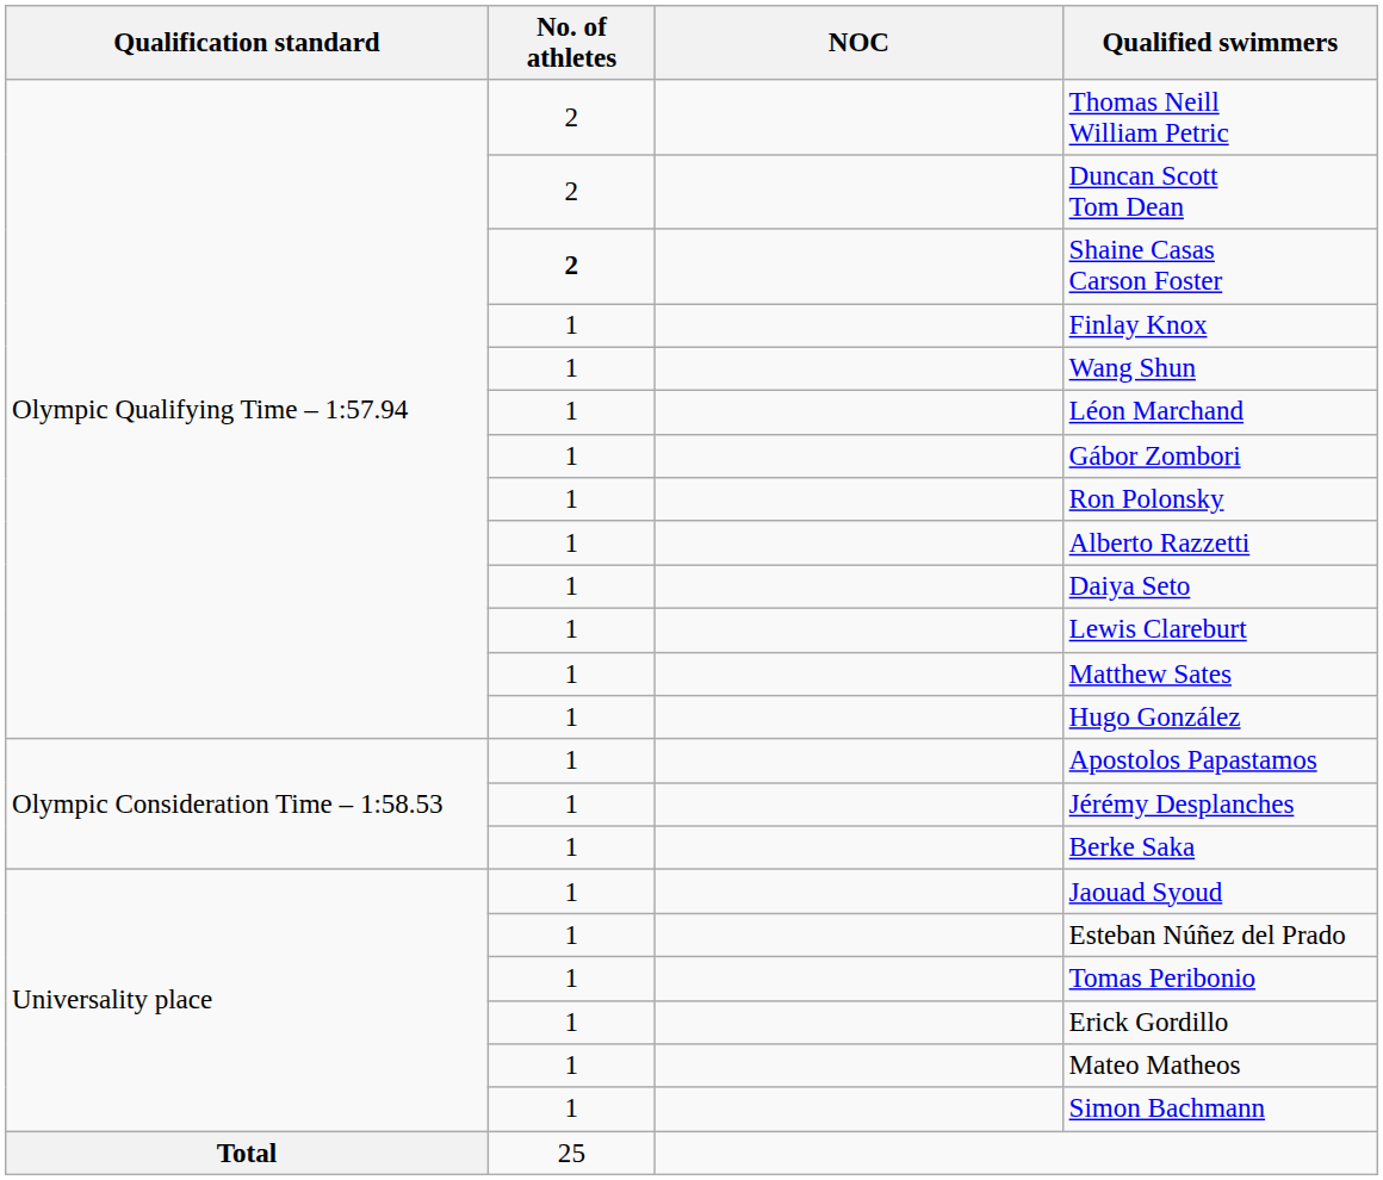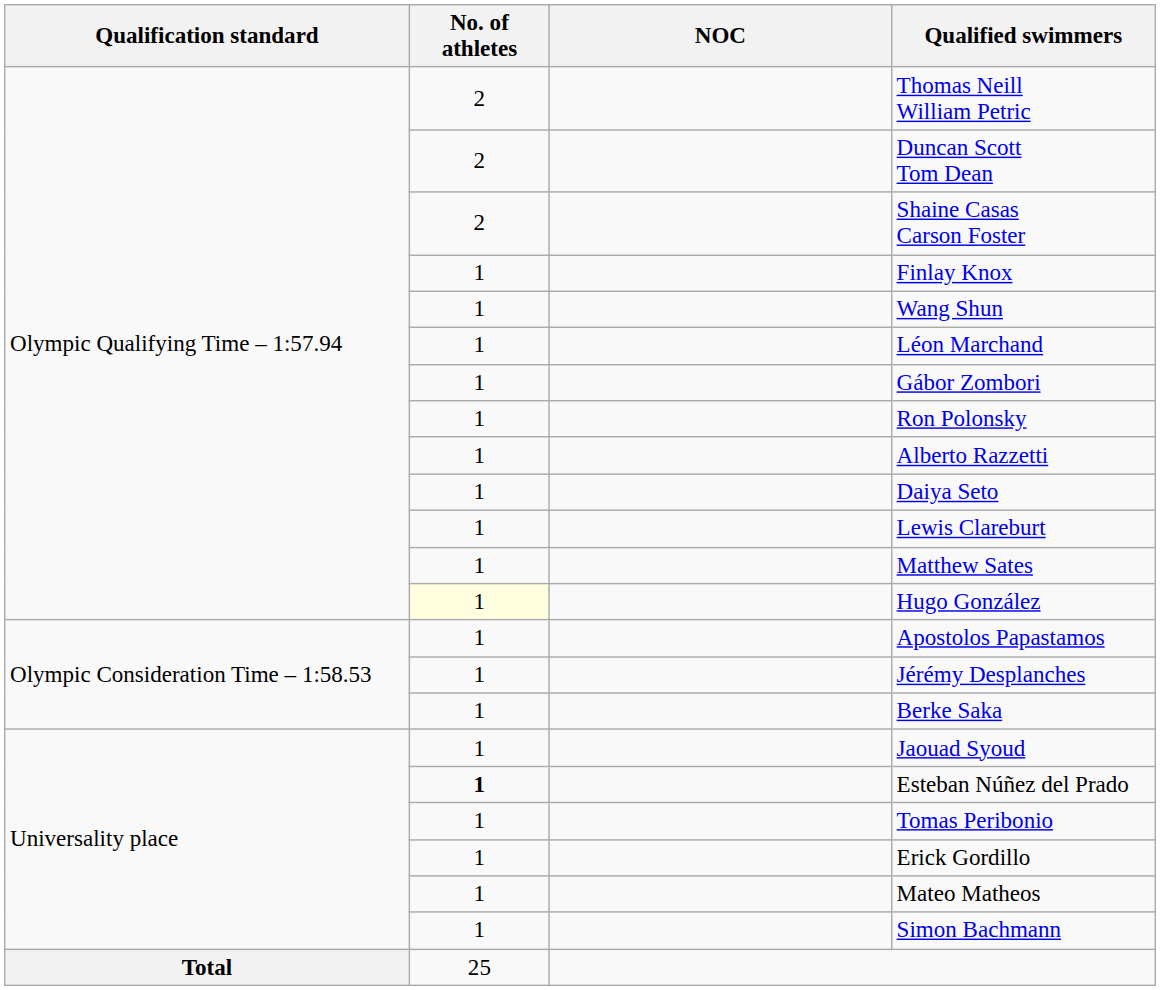Shaine Casas Carson Foster | No. of athletes: bold -> normal
Hugo González | No. of athletes: no background -> lightyellow background
Esteban Núñez del Prado | No. of athletes: normal -> bold
